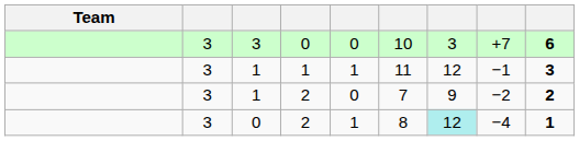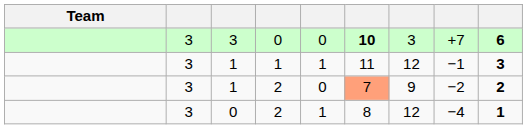row 2 | column 6: normal -> bold
row 4 | column 6: no background -> lightsalmon background
row 5 | column 7: paleturquoise background -> no background
